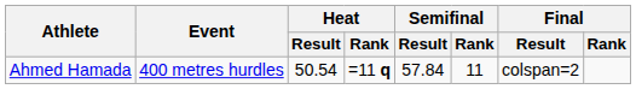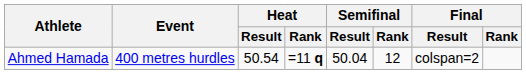Ahmed Hamada | Semifinal / Result: 57.84 -> 50.04
Ahmed Hamada | Semifinal / Rank: 11 -> 12
